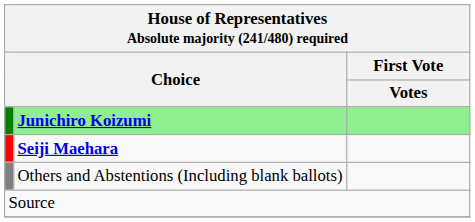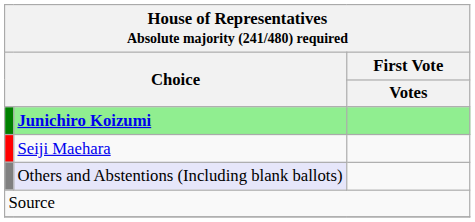Seiji Maehara | column 2: bold -> normal
Others and Abstentions (Including blank ballots) | column 2: no background -> lavender background
